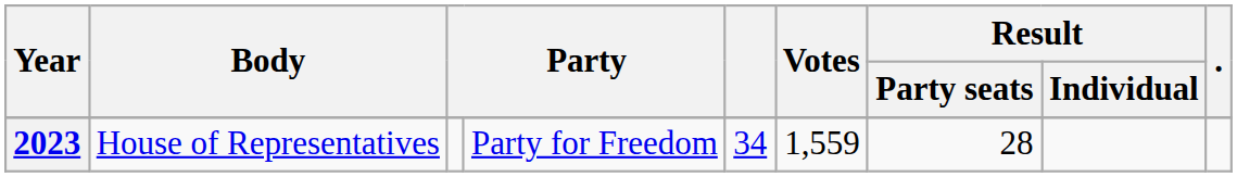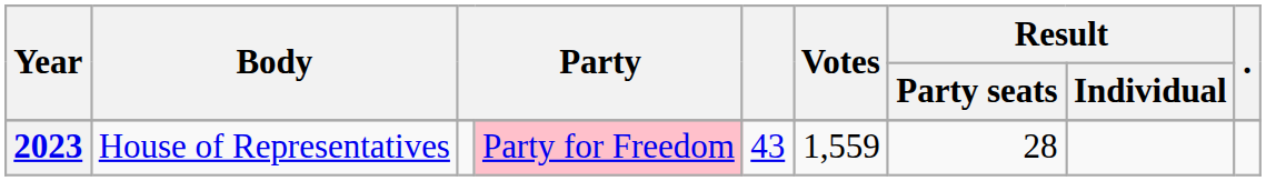2023 | column 4: no background -> pink background
2023 | column 5: 34 -> 43
